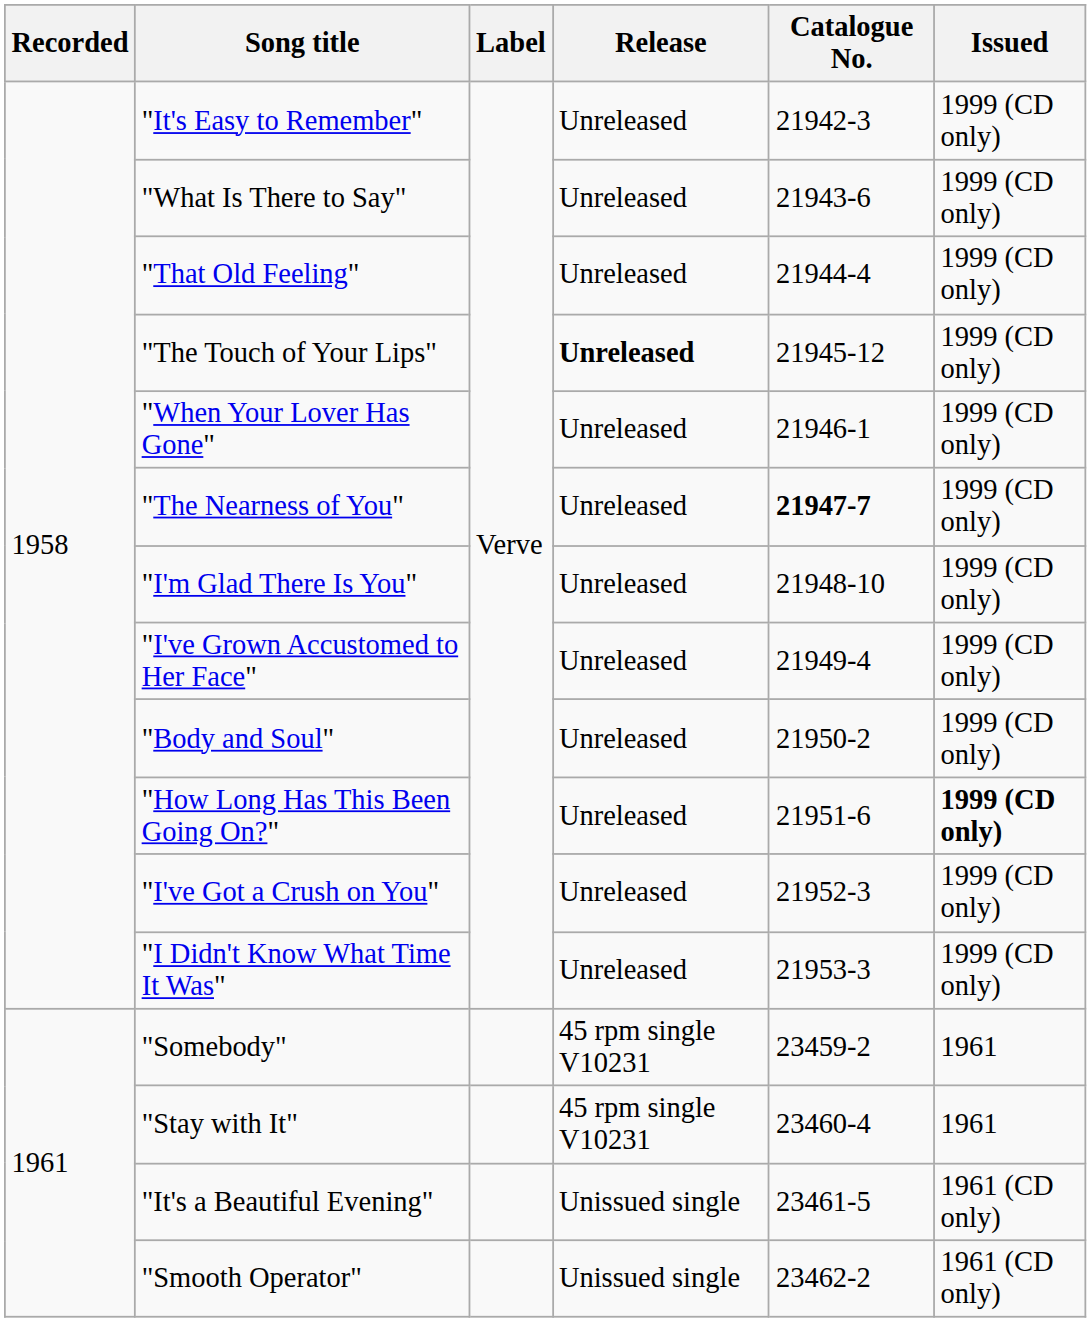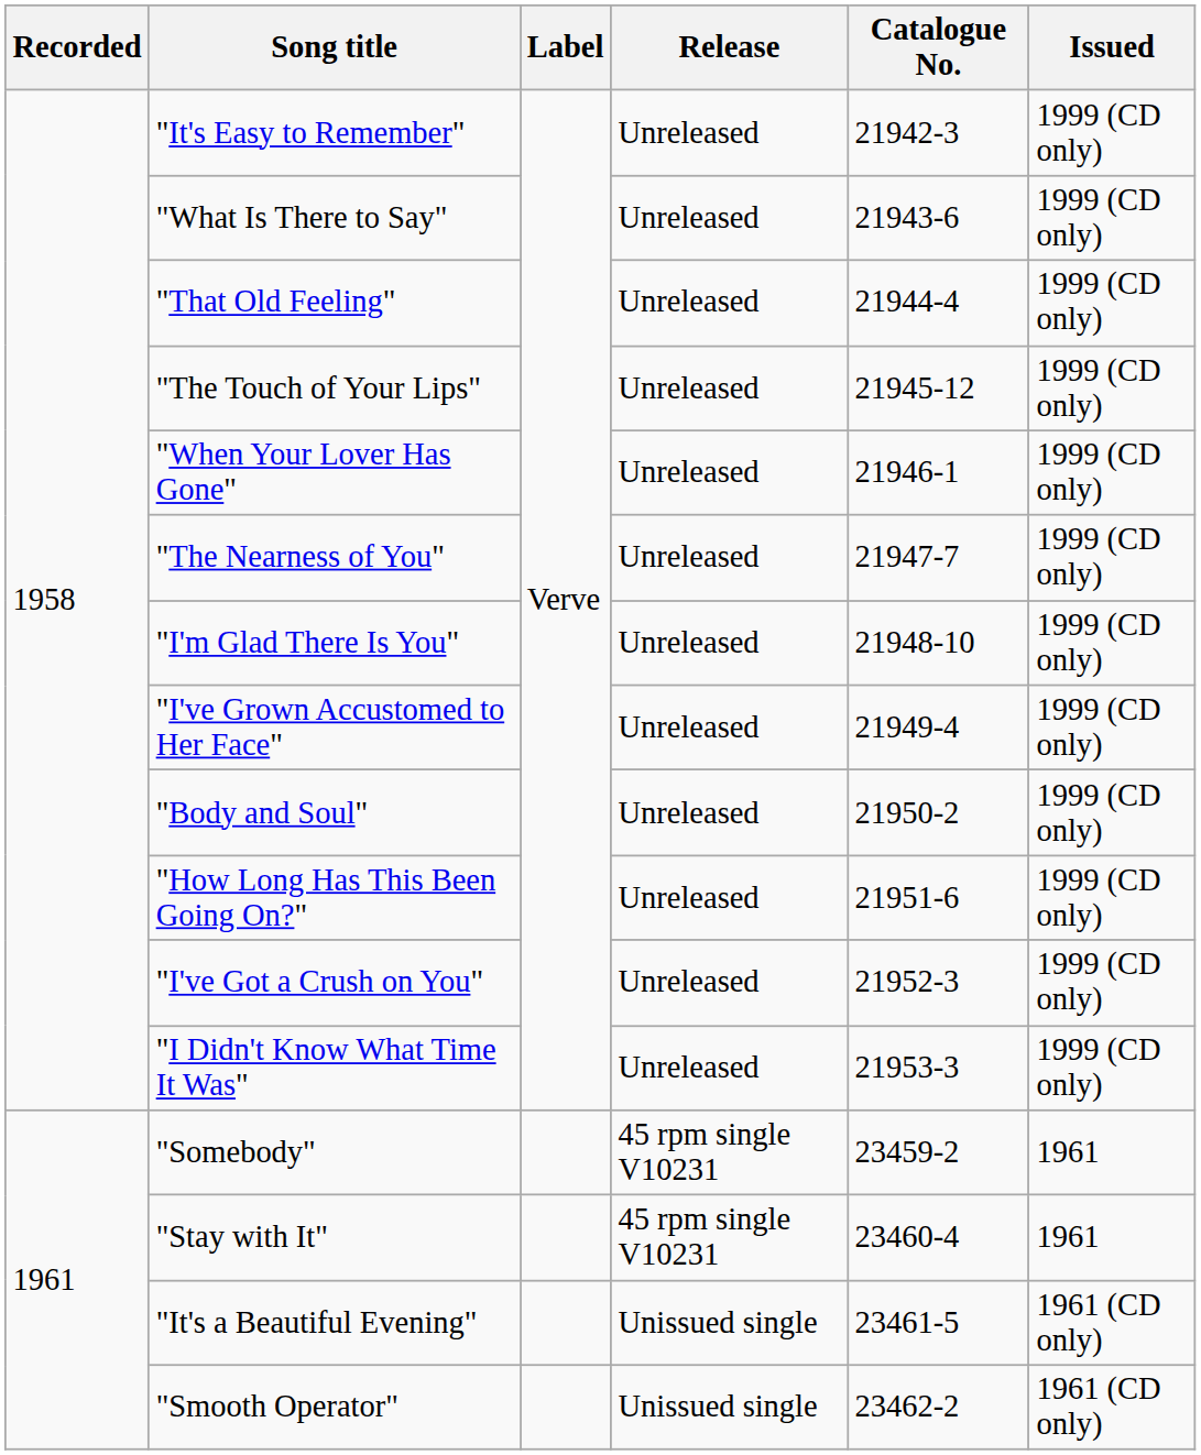"The Touch of Your Lips" | Release: bold -> normal
"The Nearness of You" | Catalogue No.: bold -> normal
"How Long Has This Been Going On?" | Issued: bold -> normal
